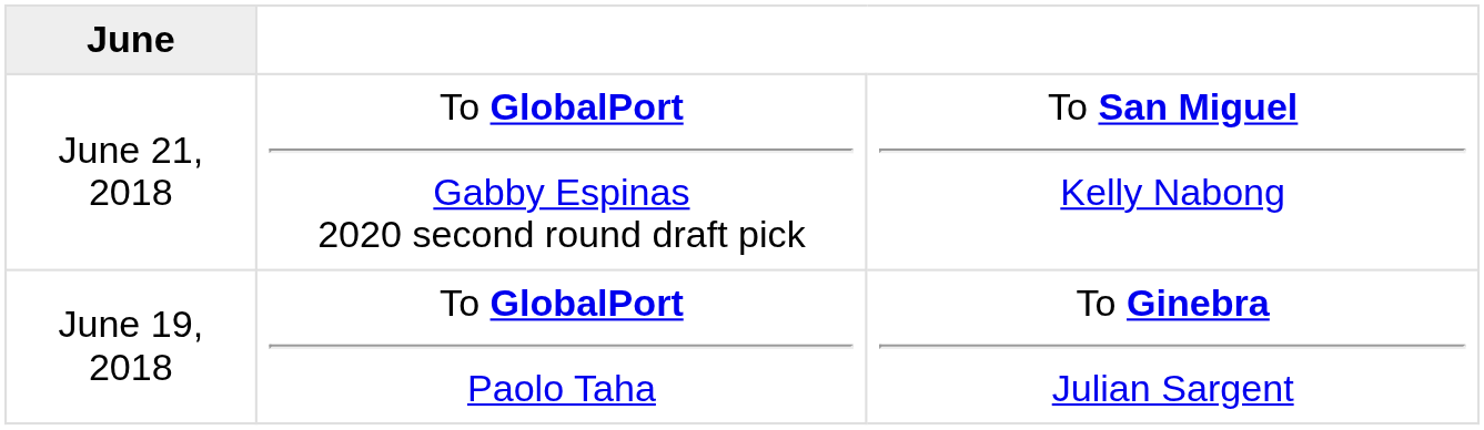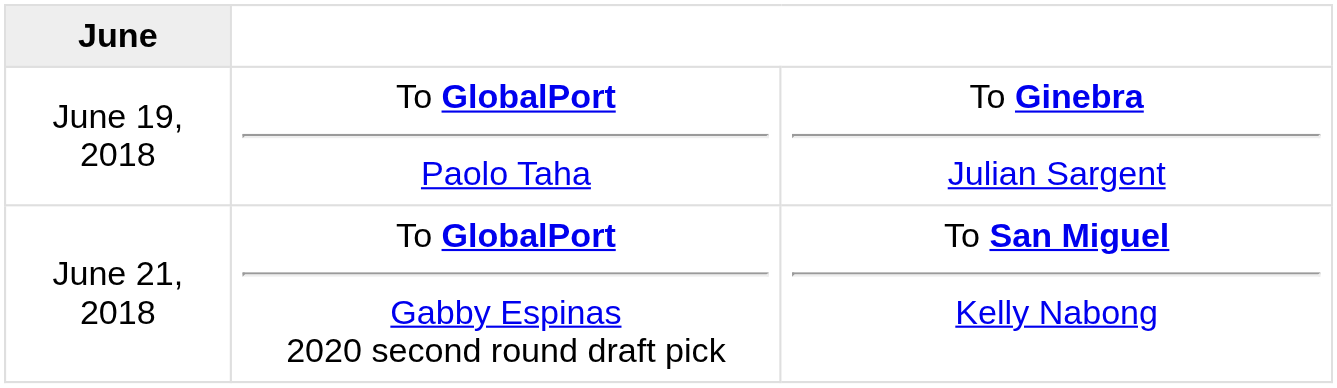rows swapped: June 19, 2018 <-> June 21, 2018
